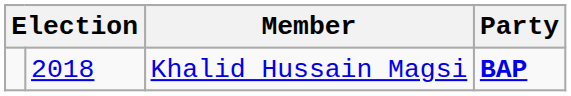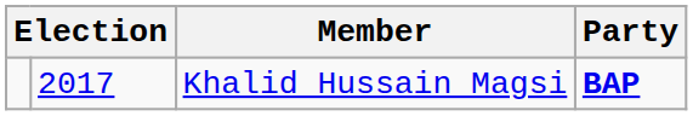Khalid Hussain Magsi | column 2: 2018 -> 2017
